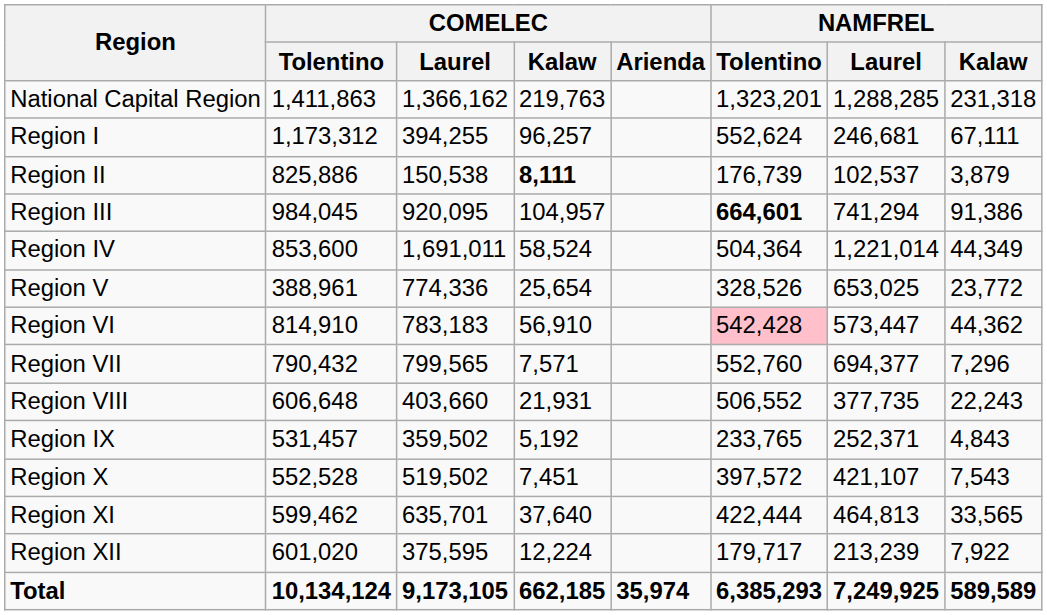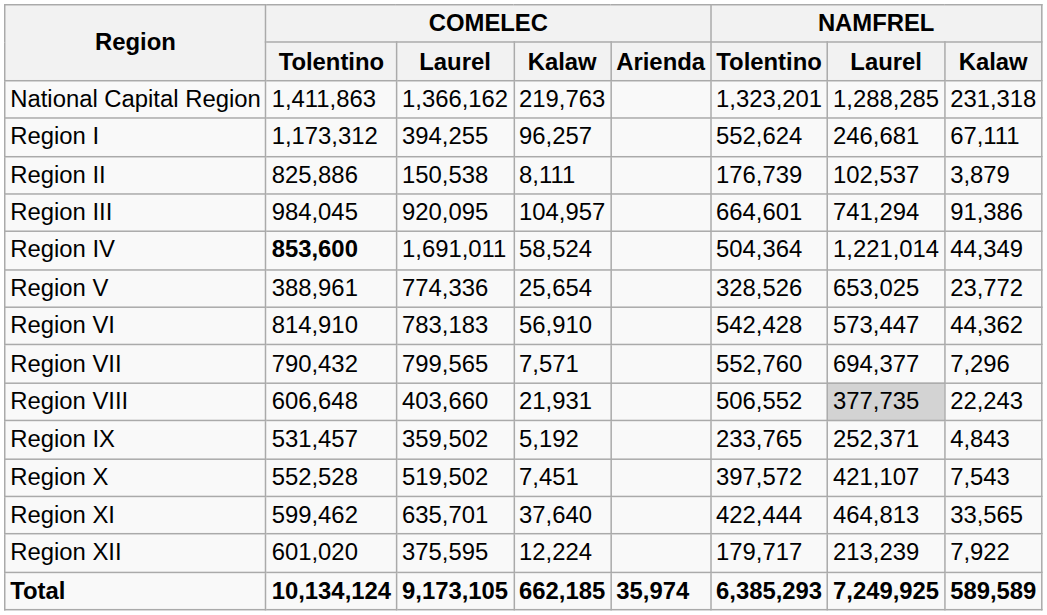Region II | COMELEC / Kalaw: bold -> normal
Region III | NAMFREL / Tolentino: bold -> normal
Region IV | COMELEC / Tolentino: normal -> bold
Region VI | NAMFREL / Tolentino: pink background -> no background
Region VIII | NAMFREL / Laurel: no background -> lightgrey background
